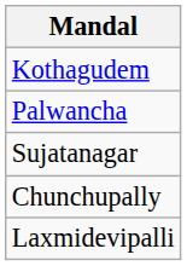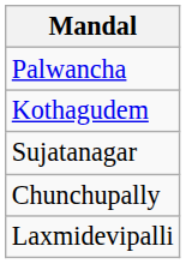row 2 | column 1: Kothagudem -> Palwancha
row 3 | column 1: Palwancha -> Kothagudem
